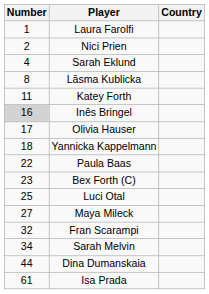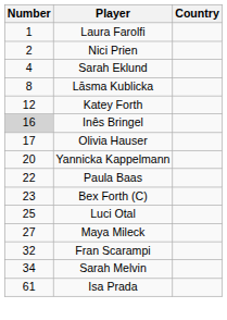Katey Forth | Number: 11 -> 12
Yannicka Kappelmann | Number: 18 -> 20
- row: 44 | Dina Dumanskaia
